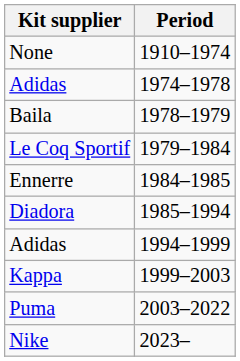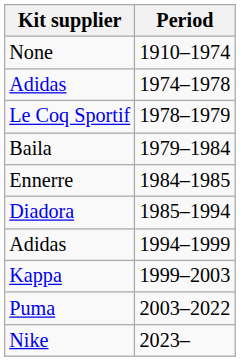row 4 | Kit supplier: Baila -> Le Coq Sportif
row 5 | Kit supplier: Le Coq Sportif -> Baila
